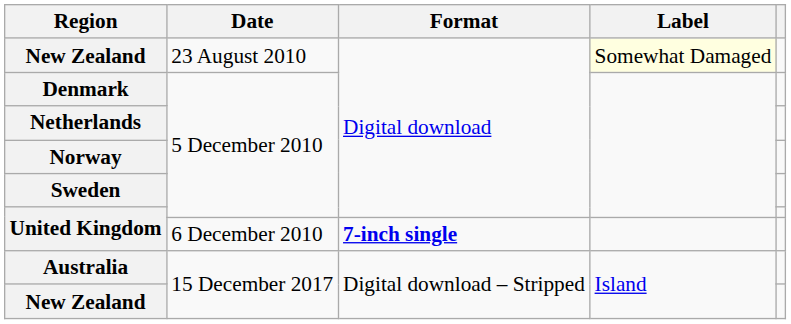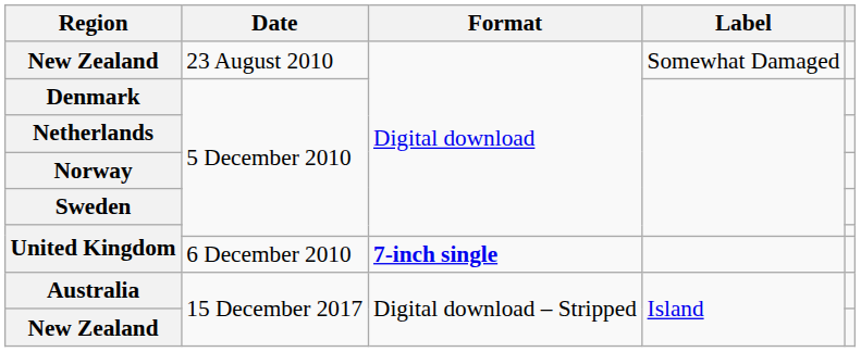New Zealand / 23 August 2010 | Label: lightyellow background -> no background
